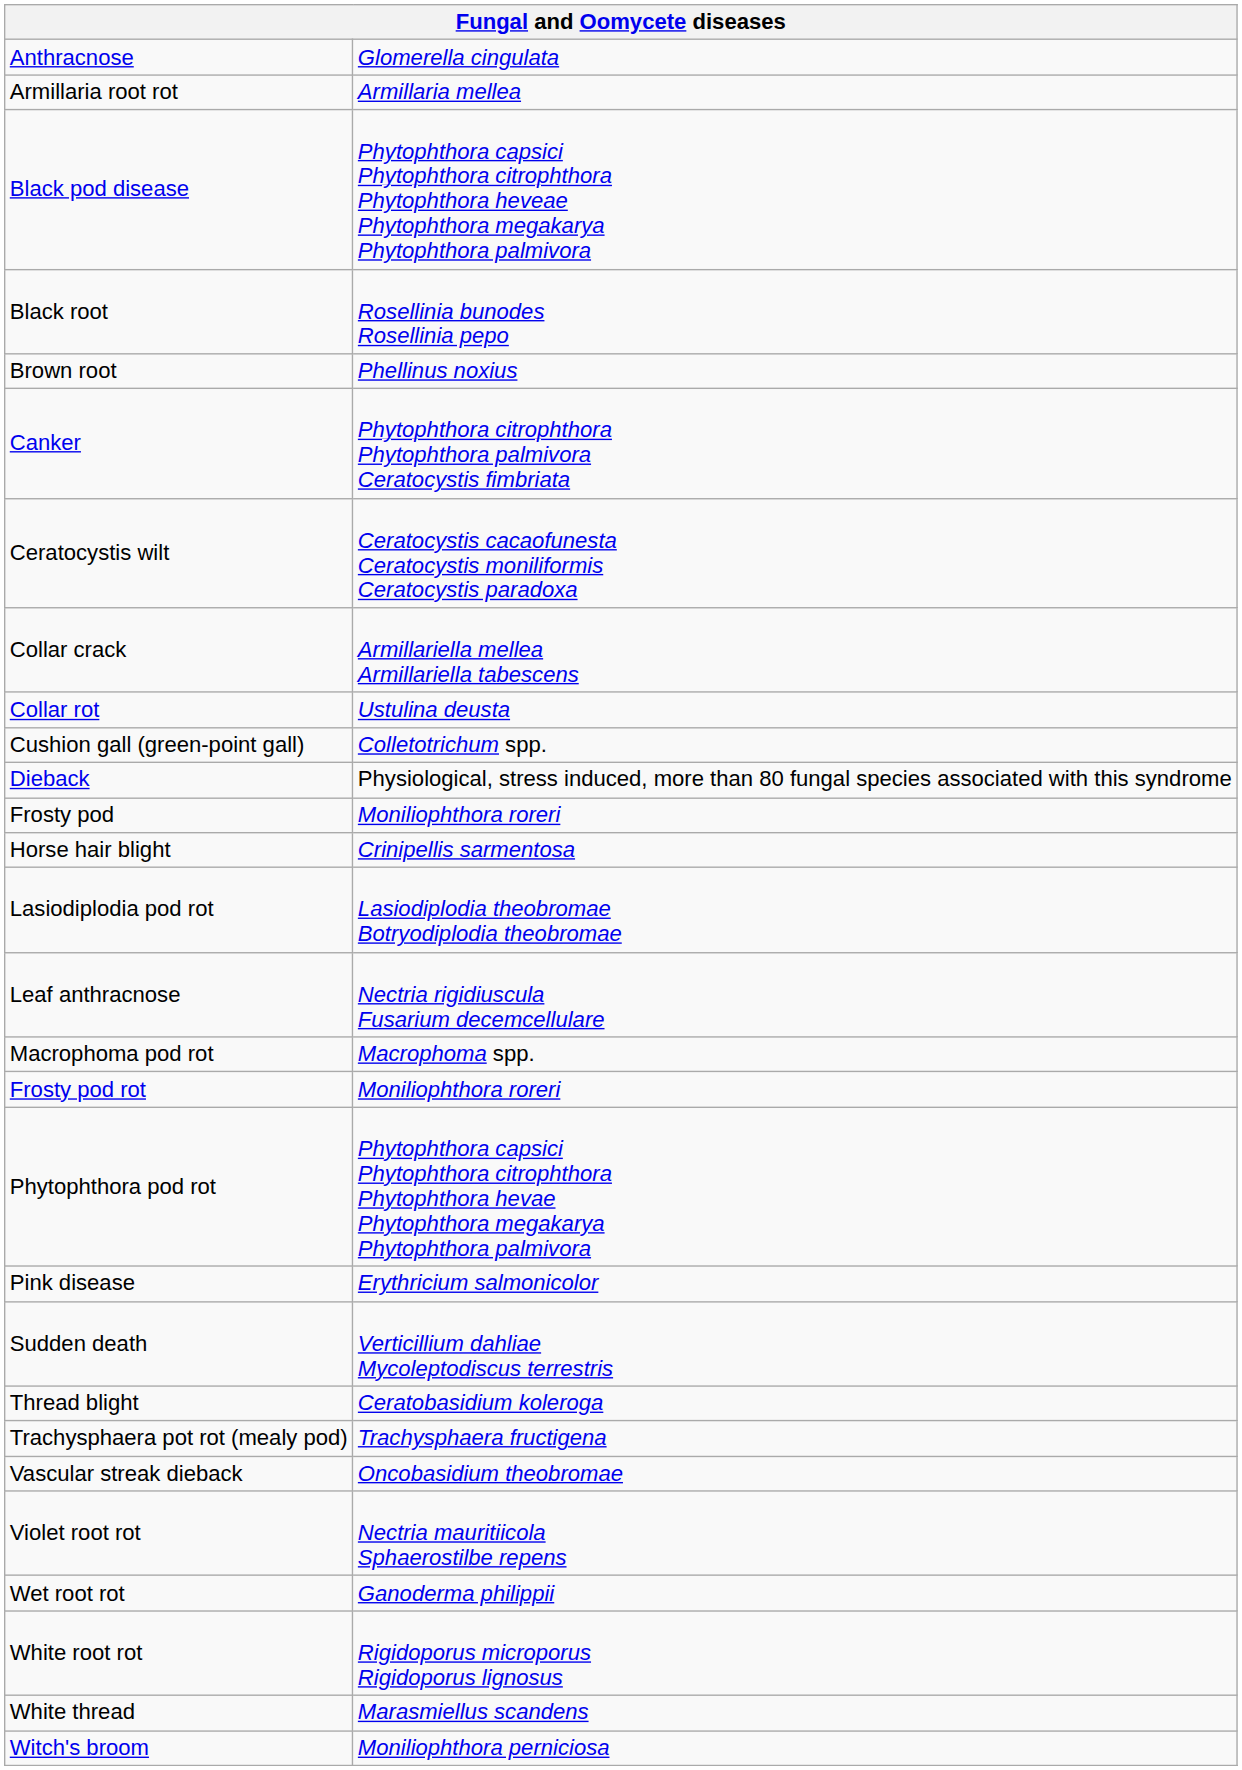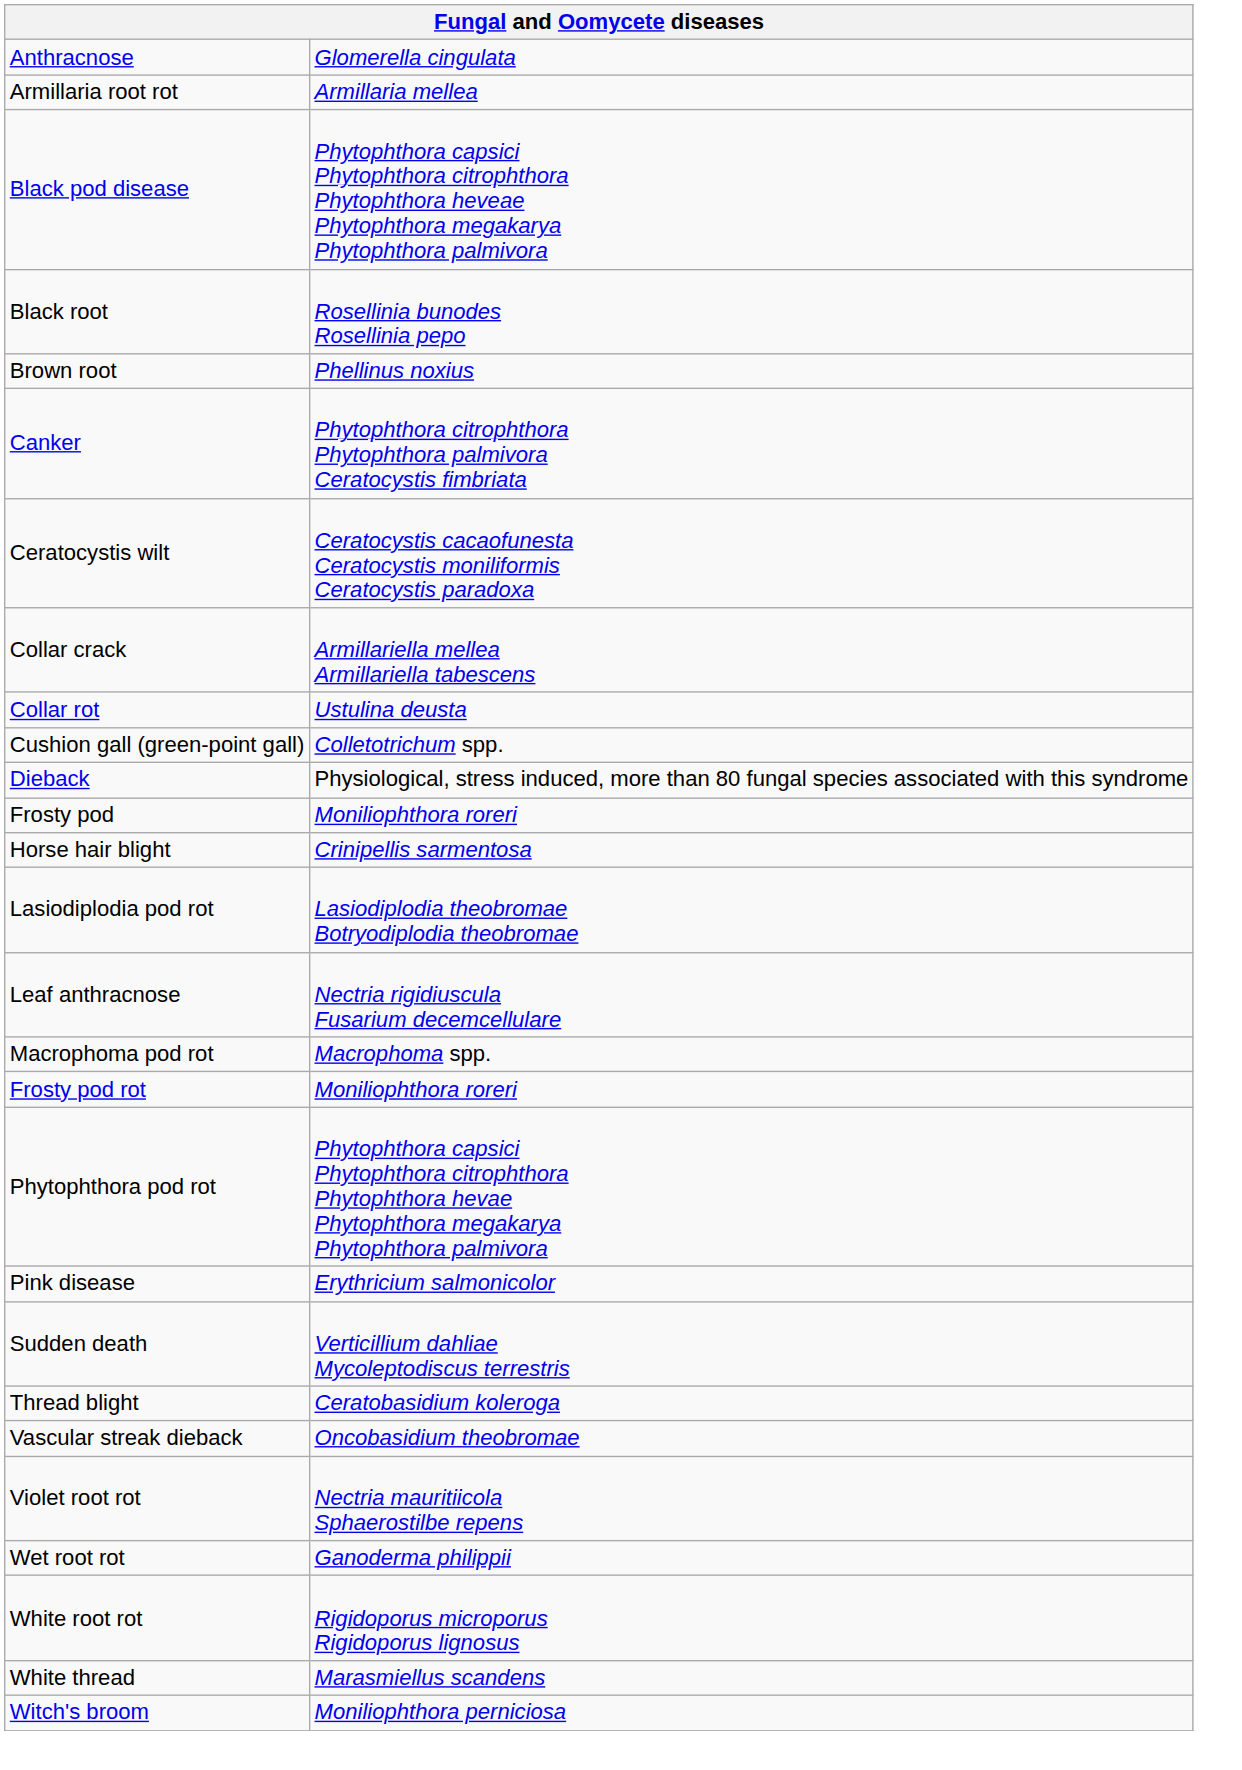- row: Trachysphaera pot rot (mealy pod) | Trachysphaera fructigena
